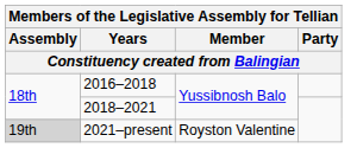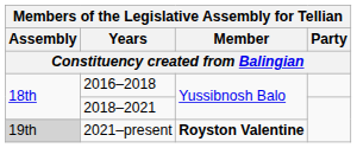2021–present | Member: normal -> bold
